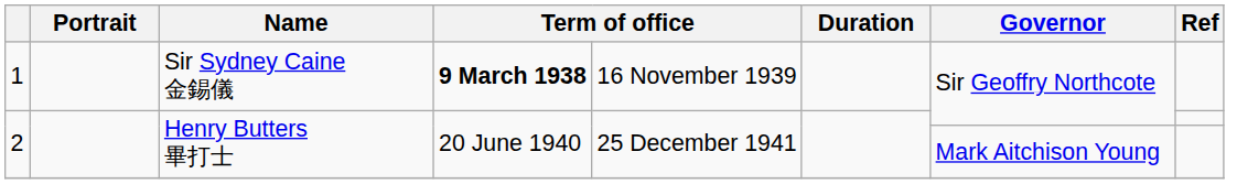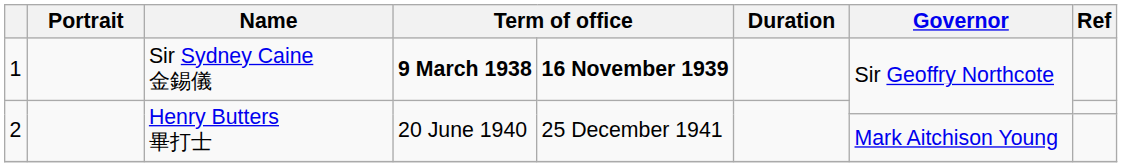1 | column 5: normal -> bold
